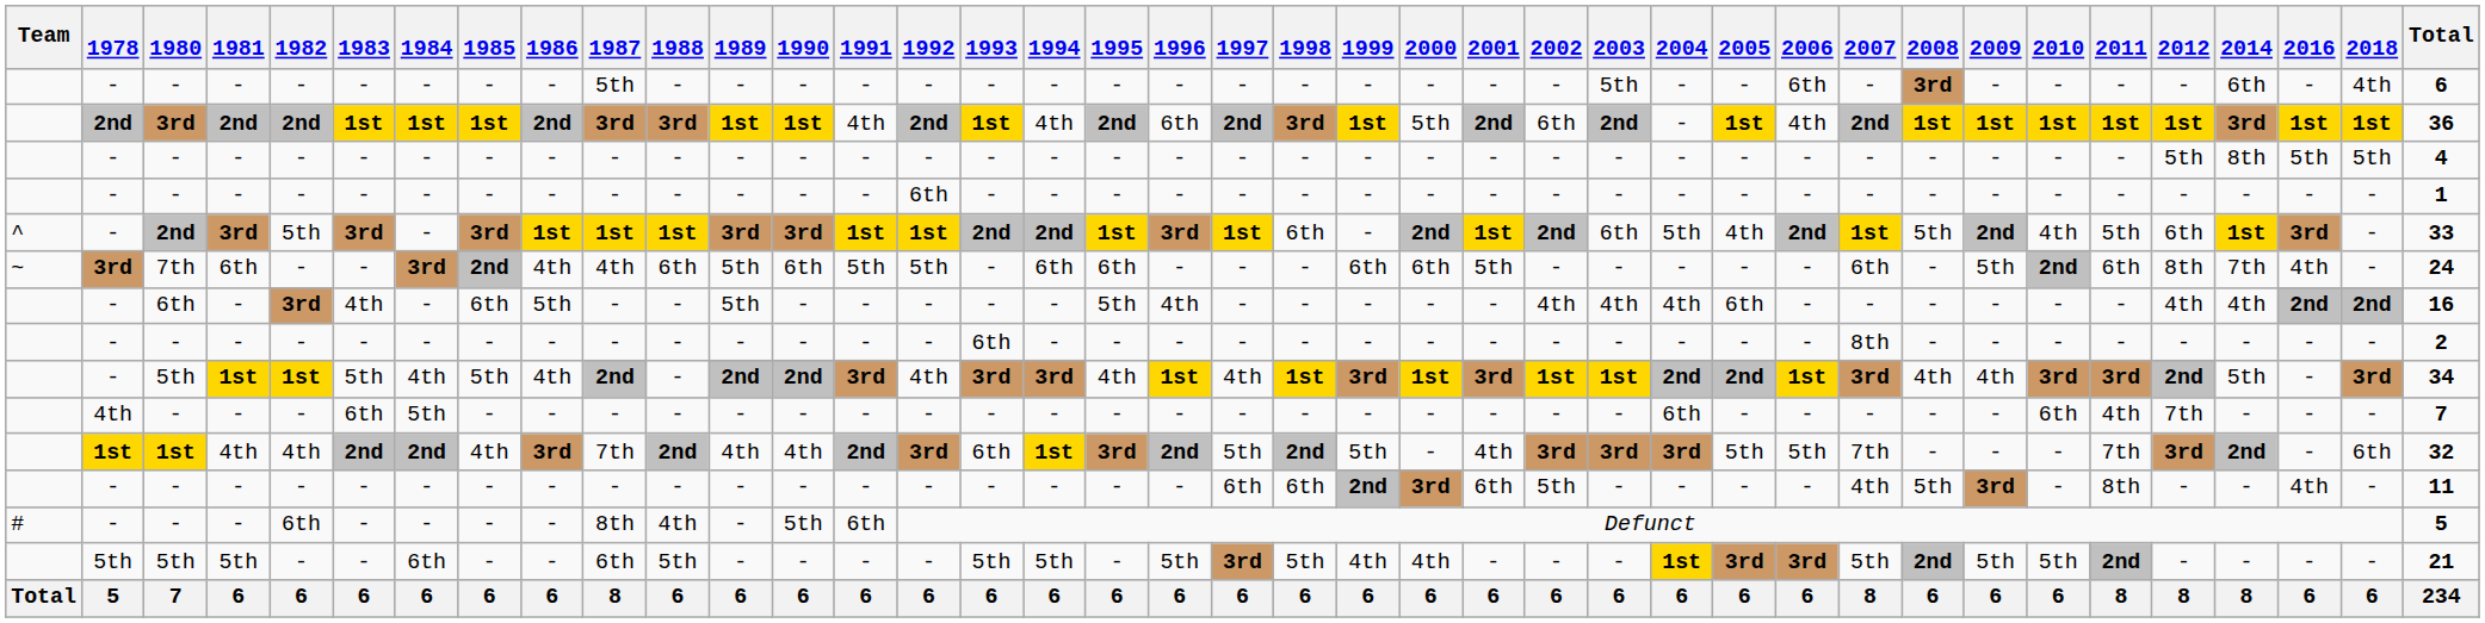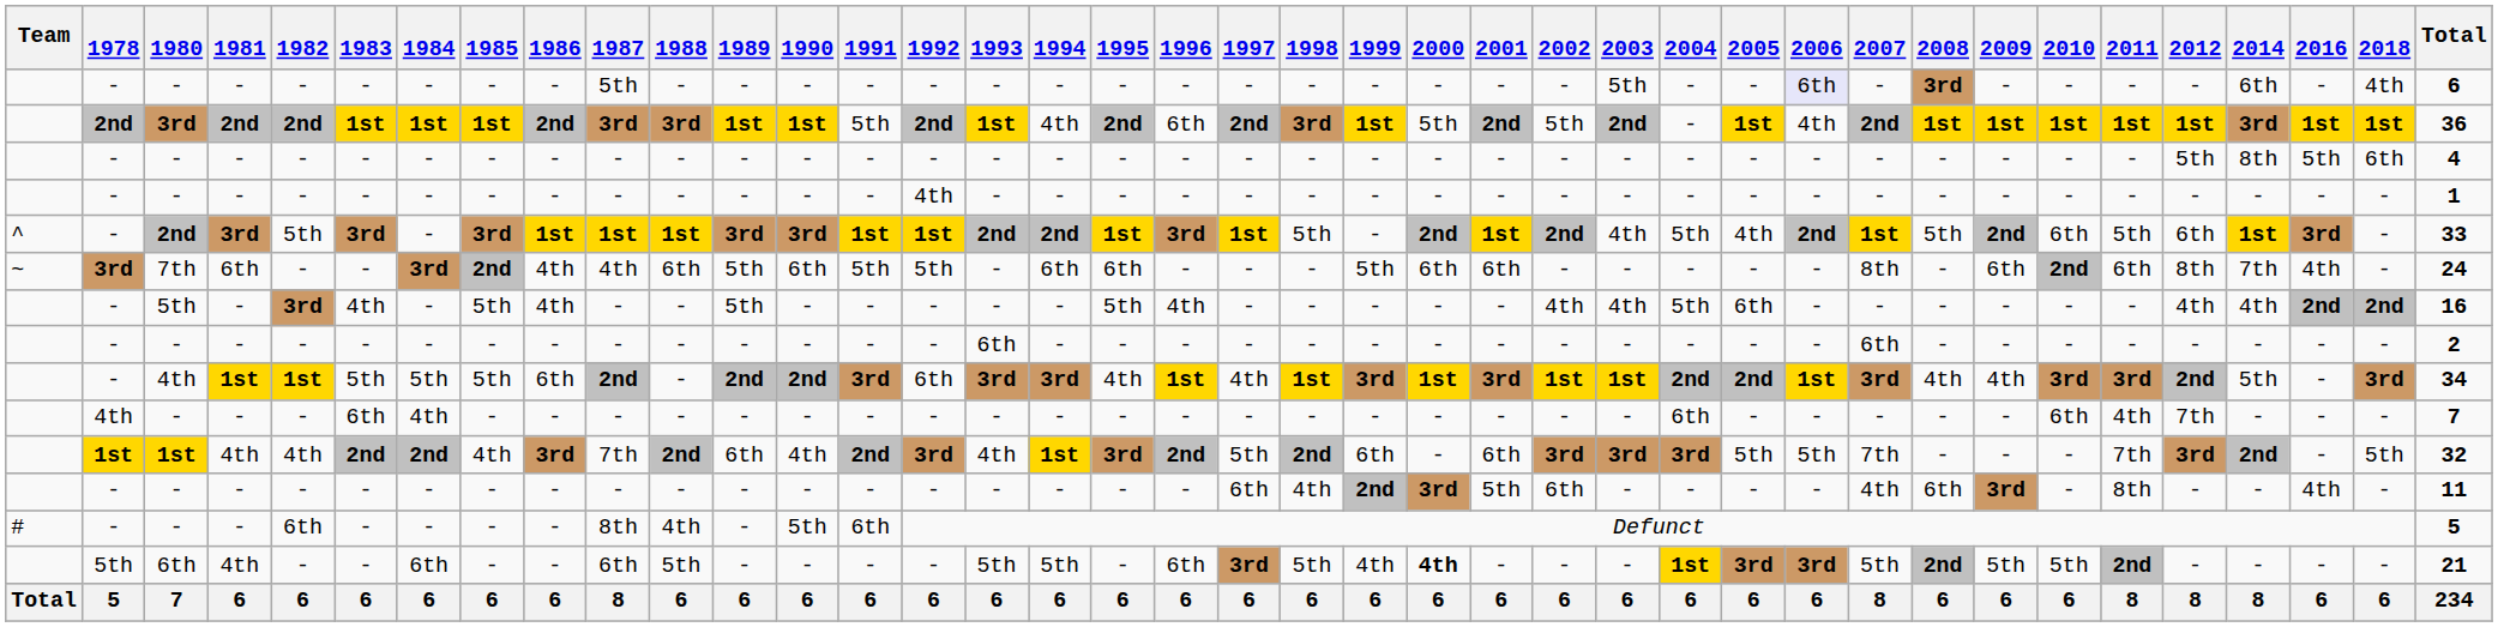row 2 | 2006: no background -> lavender background
row 3 | 1991: 4th -> 5th
row 3 | 2002: 6th -> 5th
row 4 | 2018: 5th -> 6th
row 5 | 1992: 6th -> 4th
row 6 | 1998: 6th -> 5th
row 6 | 2003: 6th -> 4th
row 6 | 2010: 4th -> 6th
row 7 | 1999: 6th -> 5th
row 7 | 2001: 5th -> 6th
row 7 | 2007: 6th -> 8th
row 7 | 2009: 5th -> 6th
row 8 | 1980: 6th -> 5th
row 8 | 1985: 6th -> 5th
row 8 | 1986: 5th -> 4th
row 8 | 2004: 4th -> 5th
row 9 | 2007: 8th -> 6th
row 10 | 1980: 5th -> 4th
row 10 | 1984: 4th -> 5th
row 10 | 1986: 4th -> 6th
row 10 | 1992: 4th -> 6th
row 11 | 1984: 5th -> 4th
row 12 | 1989: 4th -> 6th
row 12 | 1993: 6th -> 4th
row 12 | 1999: 5th -> 6th
row 12 | 2001: 4th -> 6th
row 12 | 2018: 6th -> 5th
row 13 | 1998: 6th -> 4th
row 13 | 2001: 6th -> 5th
row 13 | 2002: 5th -> 6th
row 13 | 2008: 5th -> 6th
row 15 | 1980: 5th -> 6th
row 15 | 1981: 5th -> 4th
row 15 | 1996: 5th -> 6th
row 15 | 2000: normal -> bold
